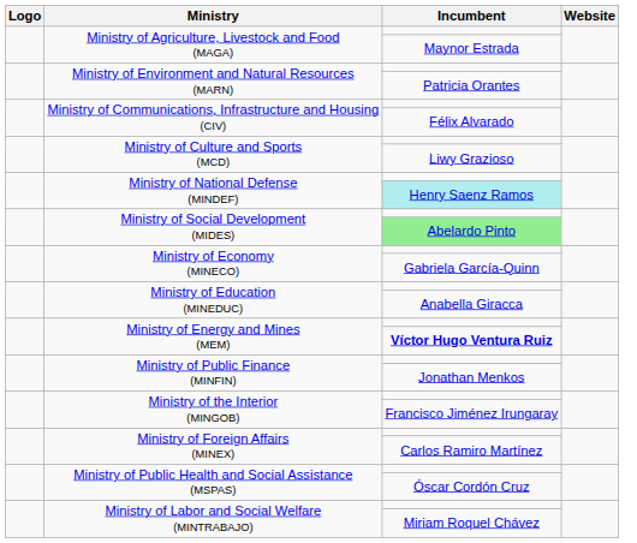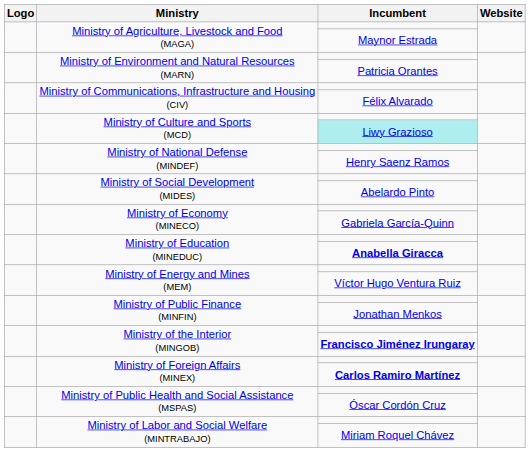Liwy Grazioso | Incumbent: no background -> paleturquoise background
Henry Saenz Ramos | Incumbent: paleturquoise background -> no background
Abelardo Pinto | Incumbent: lightgreen background -> no background
Anabella Giracca | Incumbent: normal -> bold
Víctor Hugo Ventura Ruiz | Incumbent: bold -> normal
Francisco Jiménez Irungaray | Incumbent: normal -> bold
Carlos Ramiro Martínez | Incumbent: normal -> bold
